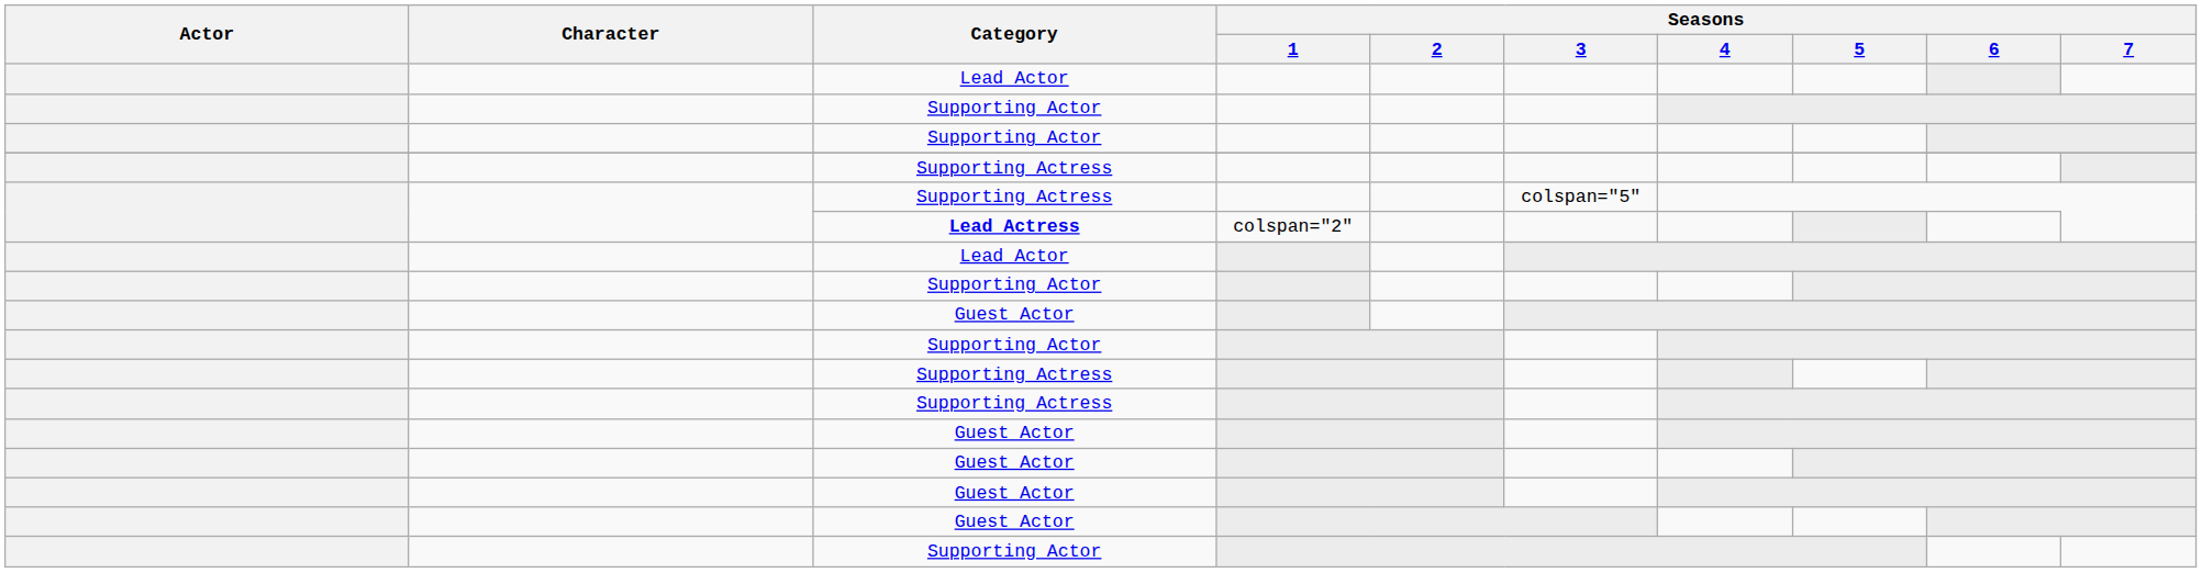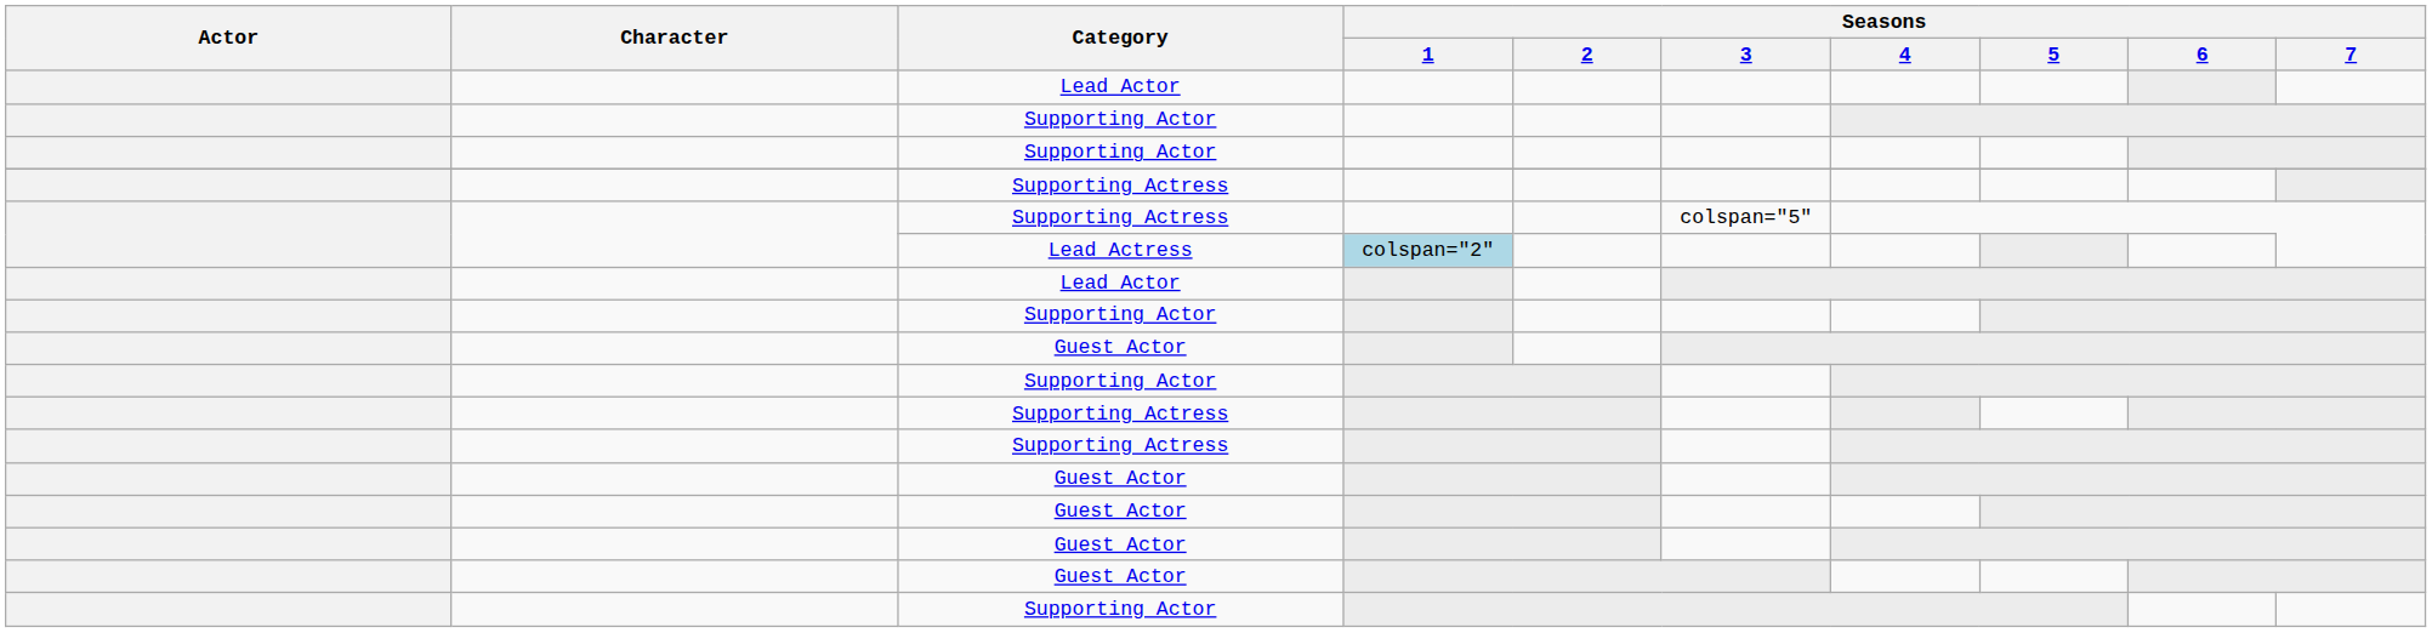Lead Actress | Category: bold -> normal
Lead Actress | Seasons / 1: no background -> lightblue background
